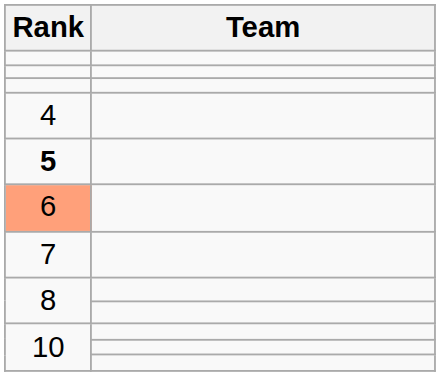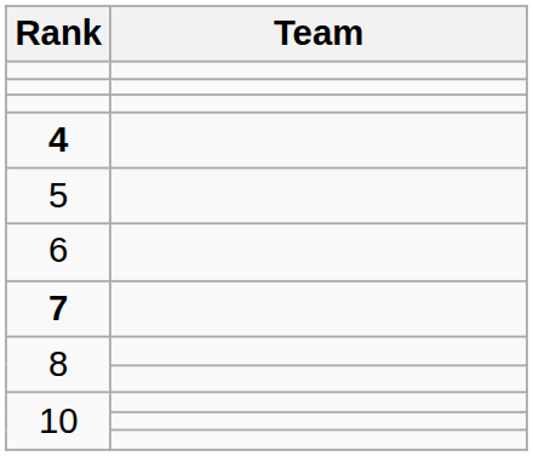row 5 | Rank: normal -> bold
row 6 | Rank: bold -> normal
row 7 | Rank: lightsalmon background -> no background
row 8 | Rank: normal -> bold
